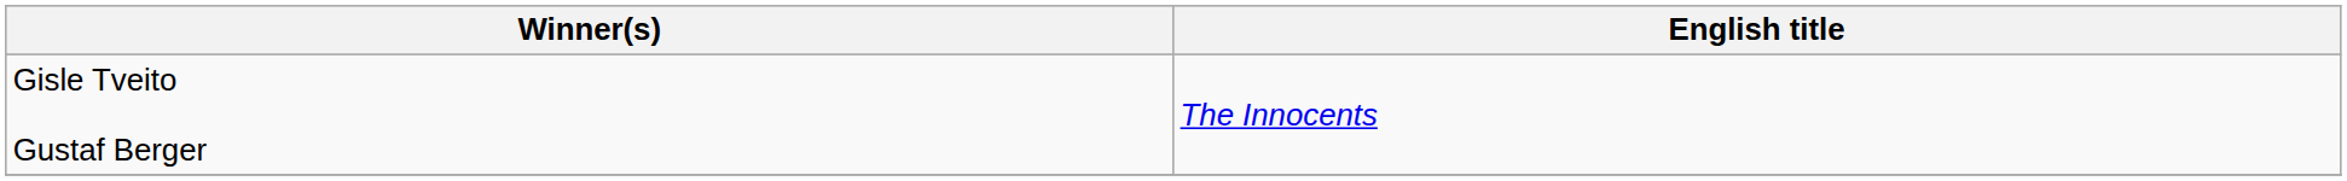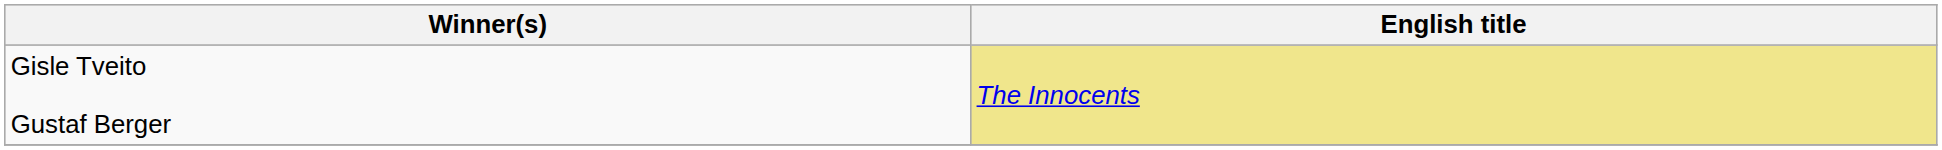Gisle Tveito Gustaf Berger | English title: no background -> khaki background
